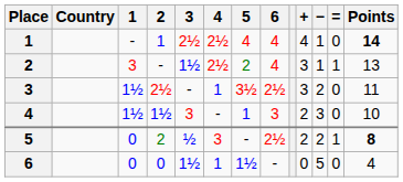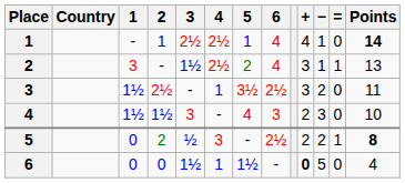row 2 | 5: 4 -> 1
row 5 | 5: 1 -> 4
row 7 | +: normal -> bold
